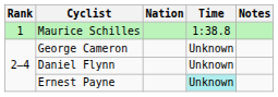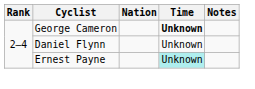- row: 1 | Maurice Schilles | 1:38.8
George Cameron | Time: normal -> bold
